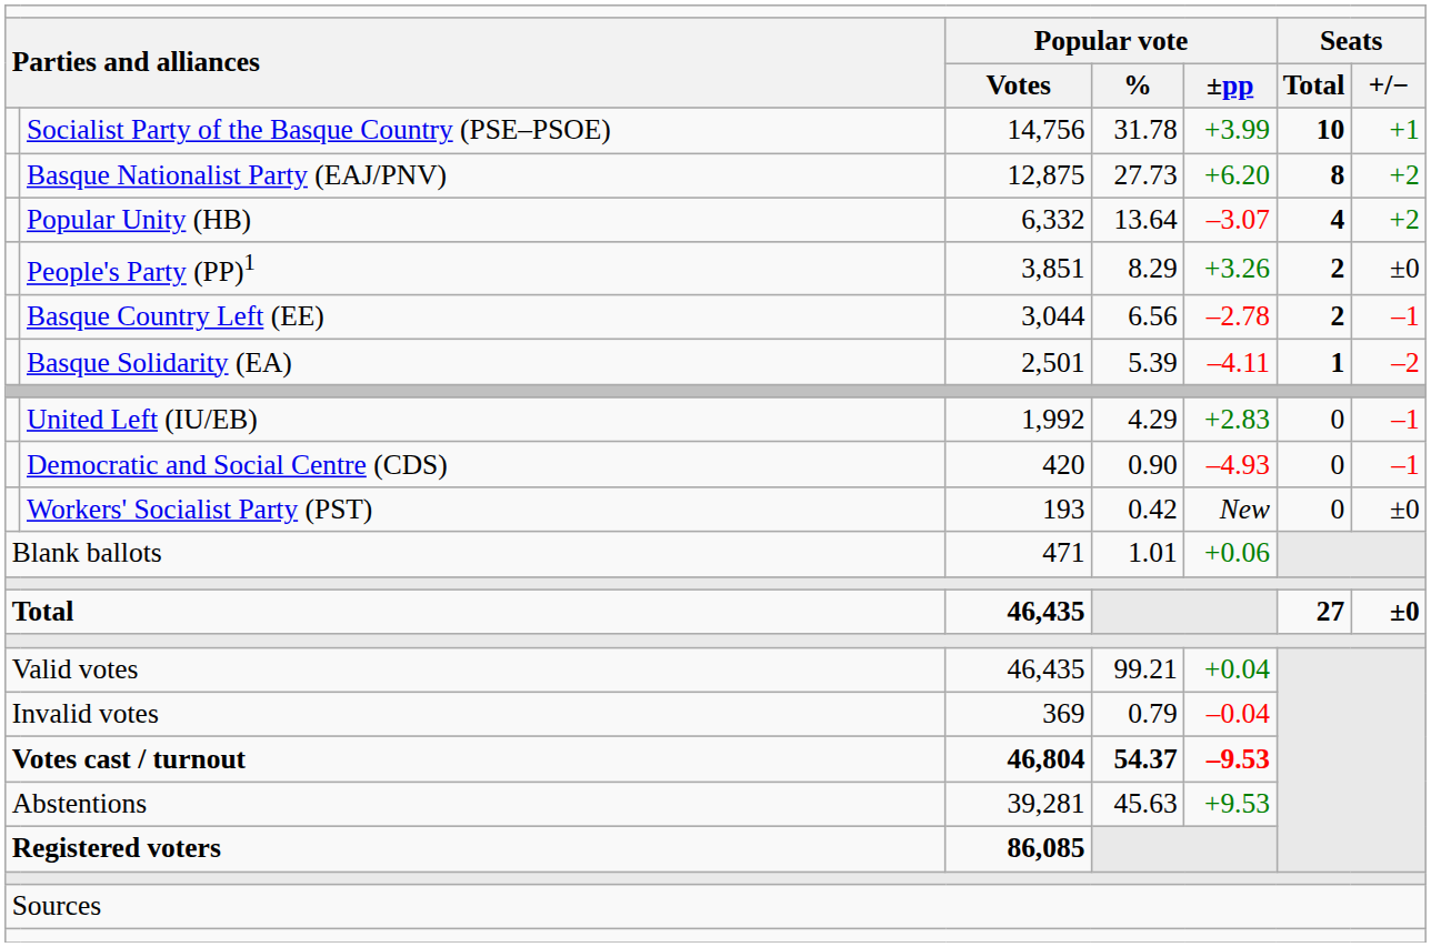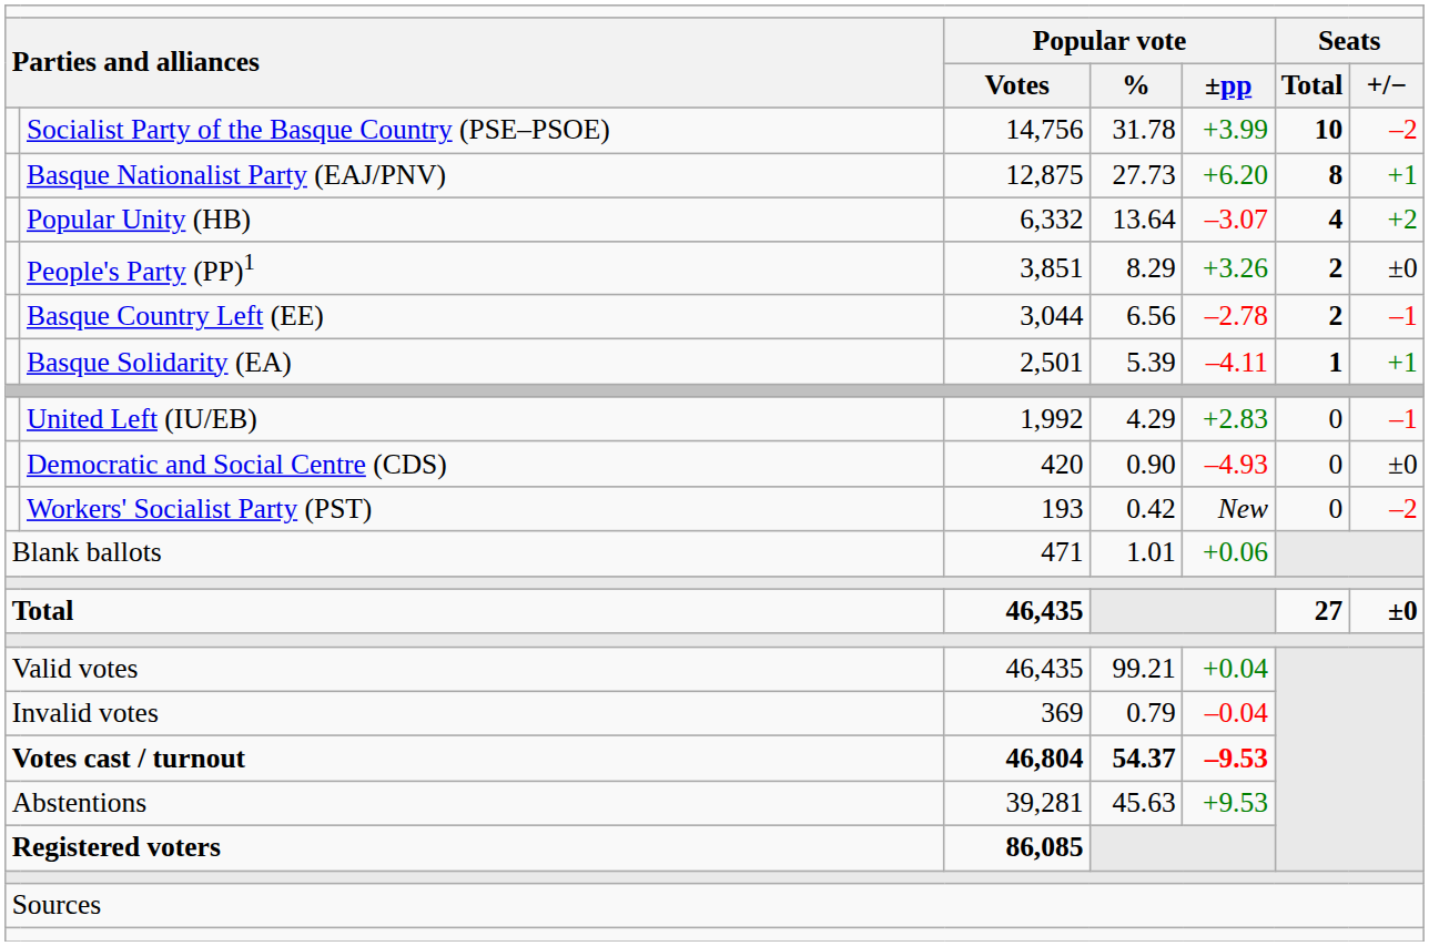Socialist Party of the Basque Country (PSE–PSOE) | column 7: +1 -> –2
Basque Nationalist Party (EAJ/PNV) | column 7: +2 -> +1
Basque Solidarity (EA) | column 7: –2 -> +1
Democratic and Social Centre (CDS) | column 7: –1 -> ±0
Workers' Socialist Party (PST) | column 7: ±0 -> –2
